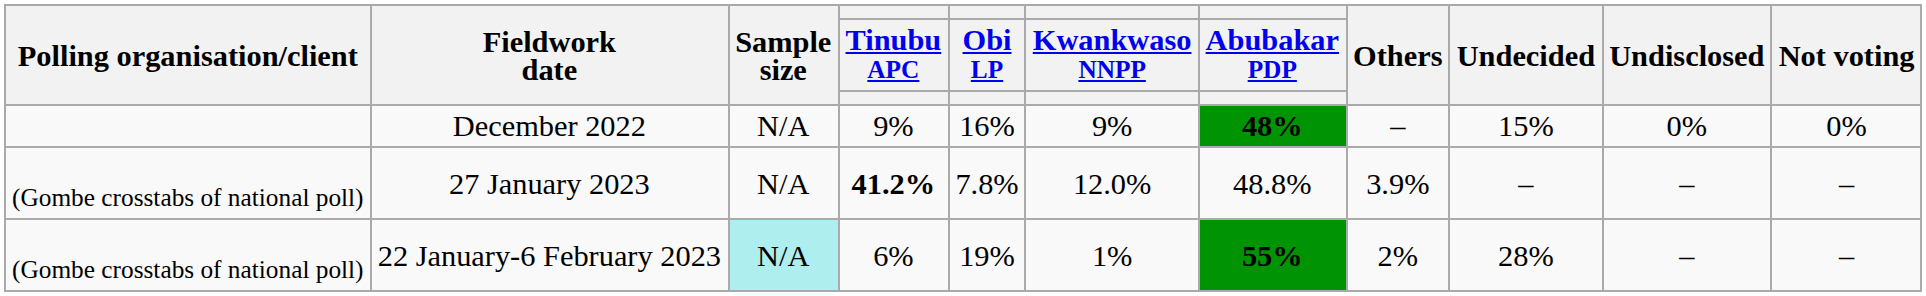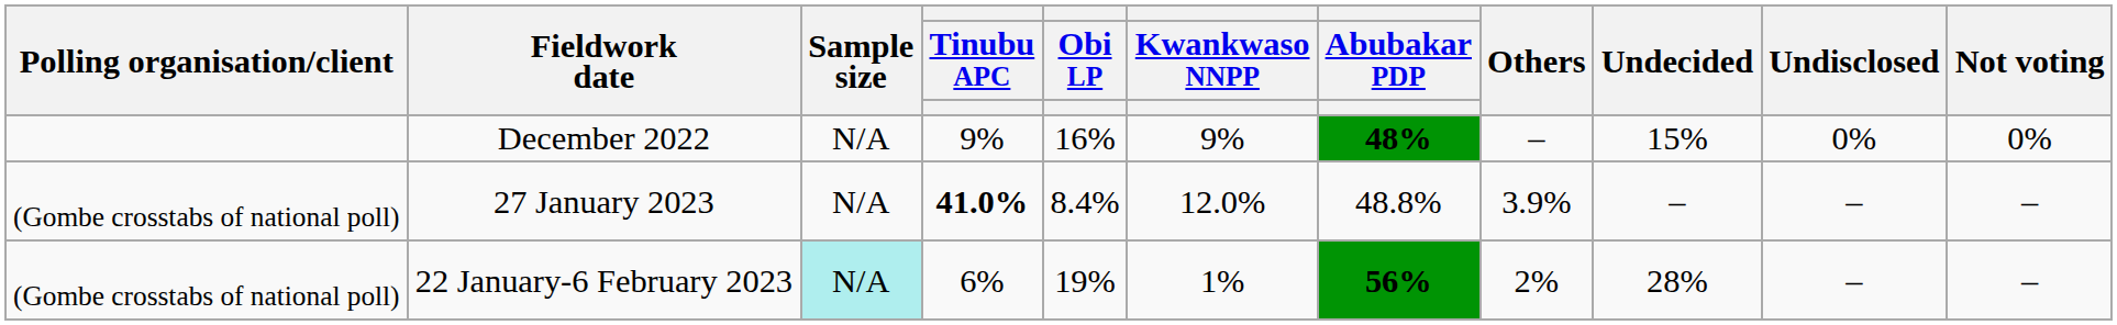27 January 2023 | Tinubu APC: 41.2% -> 41.0%
27 January 2023 | Obi LP: 7.8% -> 8.4%
22 January-6 February 2023 | Abubakar PDP: 55% -> 56%
